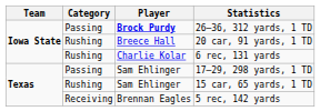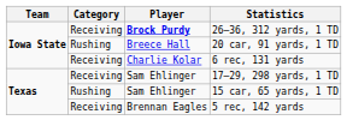26–36, 312 yards, 1 TD | Category: Passing -> Receiving
6 rec, 131 yards | Category: Rushing -> Receiving
17–29, 298 yards, 1 TD | Category: Passing -> Receiving
